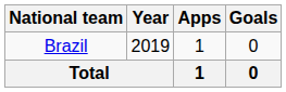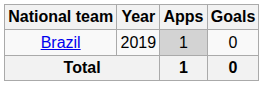2019 | Apps: no background -> lightgrey background
